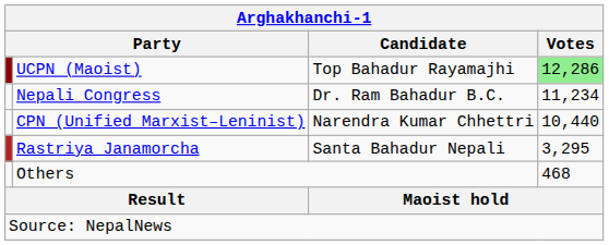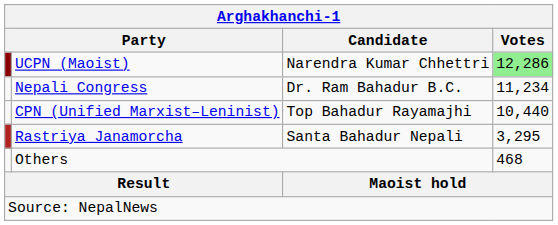UCPN (Maoist) | Candidate: Top Bahadur Rayamajhi -> Narendra Kumar Chhettri
CPN (Unified Marxist–Leninist) | Candidate: Narendra Kumar Chhettri -> Top Bahadur Rayamajhi
